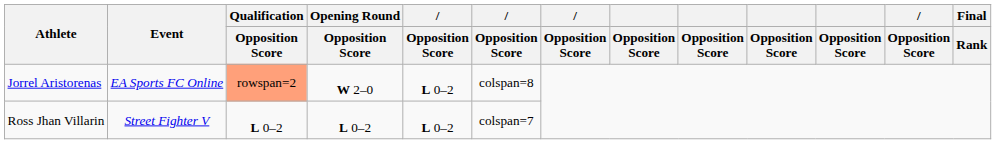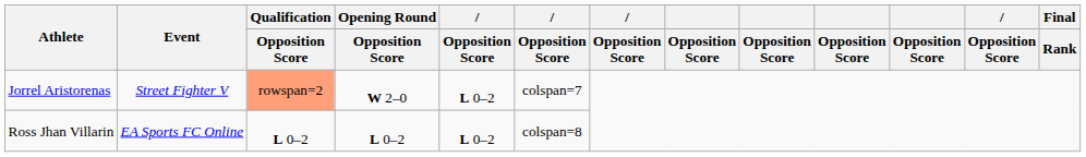Jorrel Aristorenas | Event: EA Sports FC Online -> Street Fighter V
Jorrel Aristorenas | column 6: colspan=8 -> colspan=7
Ross Jhan Villarin | Event: Street Fighter V -> EA Sports FC Online
Ross Jhan Villarin | column 6: colspan=7 -> colspan=8
